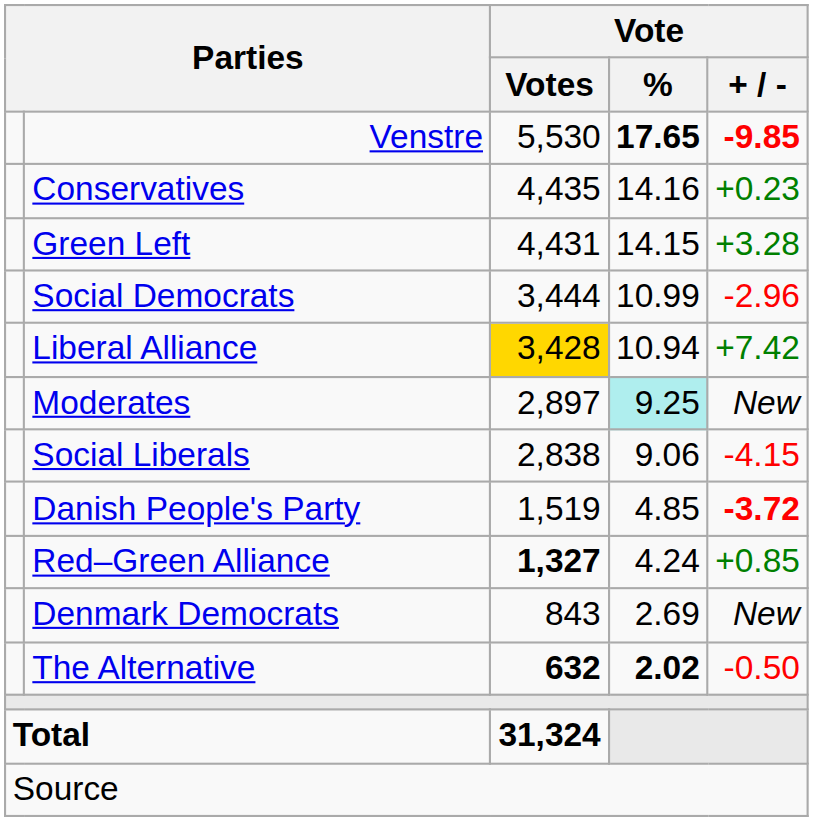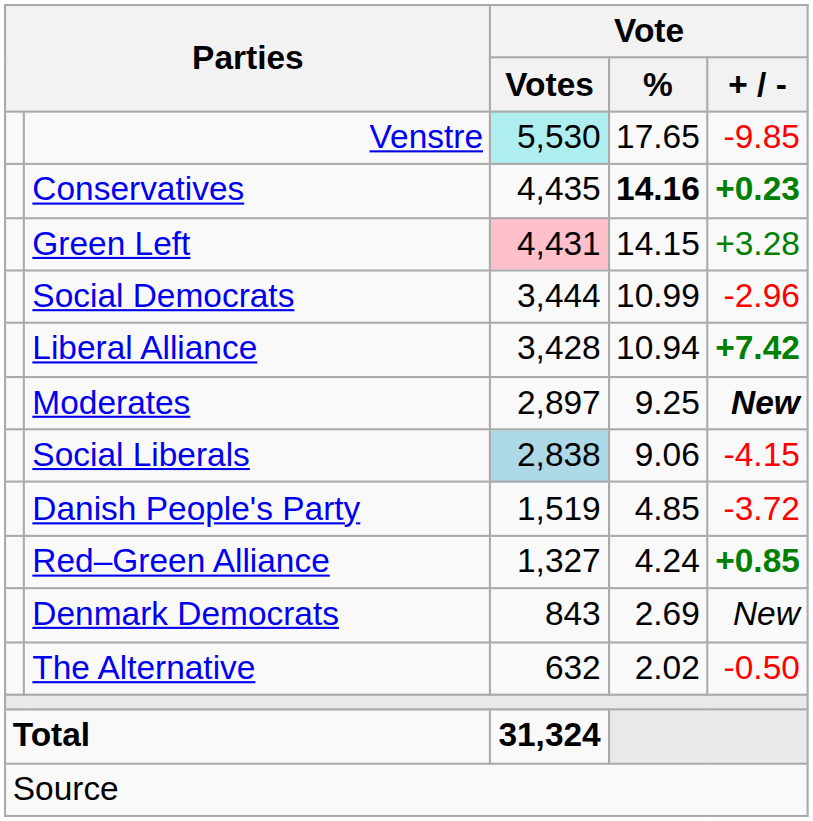Venstre | Vote / Votes: no background -> paleturquoise background
Venstre | Vote / %: bold -> normal
Venstre | Vote / + / -: bold -> normal
Conservatives | Vote / %: normal -> bold
Conservatives | Vote / + / -: normal -> bold
Green Left | Vote / Votes: no background -> pink background
Liberal Alliance | Vote / Votes: gold background -> no background
Liberal Alliance | Vote / + / -: normal -> bold
Moderates | Vote / %: paleturquoise background -> no background
Moderates | Vote / + / -: normal -> bold
Social Liberals | Vote / Votes: no background -> lightblue background
Danish People's Party | Vote / + / -: bold -> normal
Red–Green Alliance | Vote / Votes: bold -> normal
Red–Green Alliance | Vote / + / -: normal -> bold
The Alternative | Vote / Votes: bold -> normal
The Alternative | Vote / %: bold -> normal
